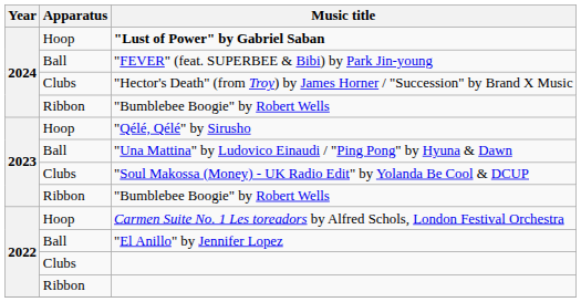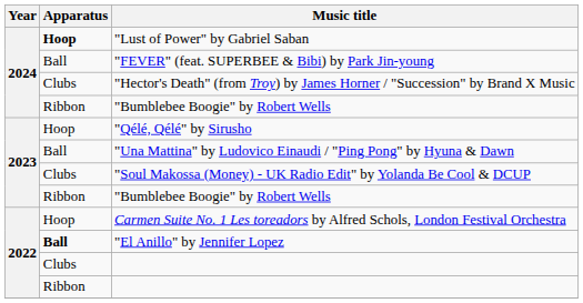"Lust of Power" by Gabriel Saban | Apparatus: normal -> bold
"Lust of Power" by Gabriel Saban | Music title: bold -> normal
"El Anillo" by Jennifer Lopez | Apparatus: normal -> bold
